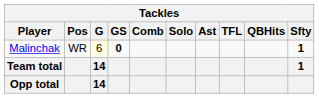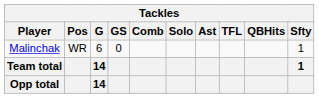Malinchak | G: lightyellow background -> no background
Malinchak | GS: bold -> normal
Malinchak | Sfty: bold -> normal
